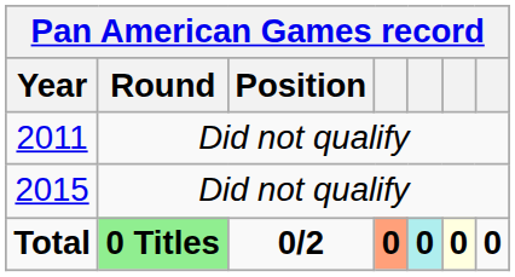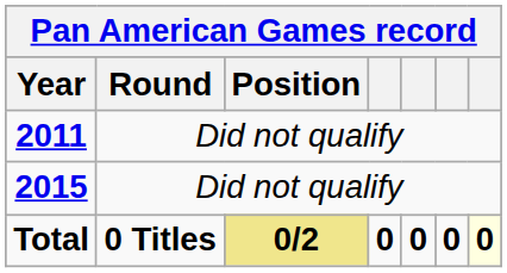2011 | Year: normal -> bold
2015 | Year: normal -> bold
Total | Round: lightgreen background -> no background
Total | Position: no background -> khaki background
Total | column 4: lightsalmon background -> no background
Total | column 5: paleturquoise background -> no background
Total | column 6: lightyellow background -> no background
Total | column 7: no background -> lightyellow background
